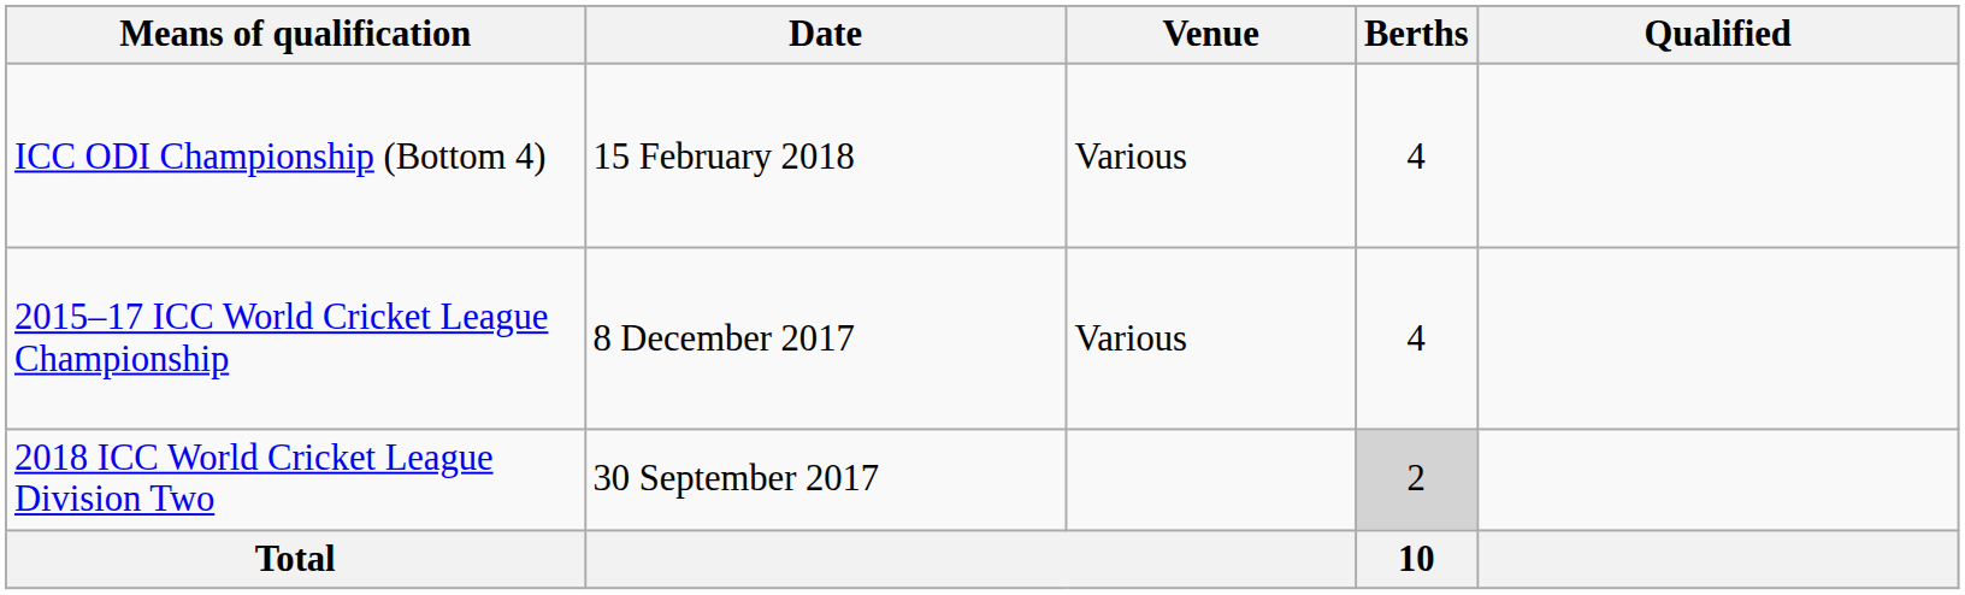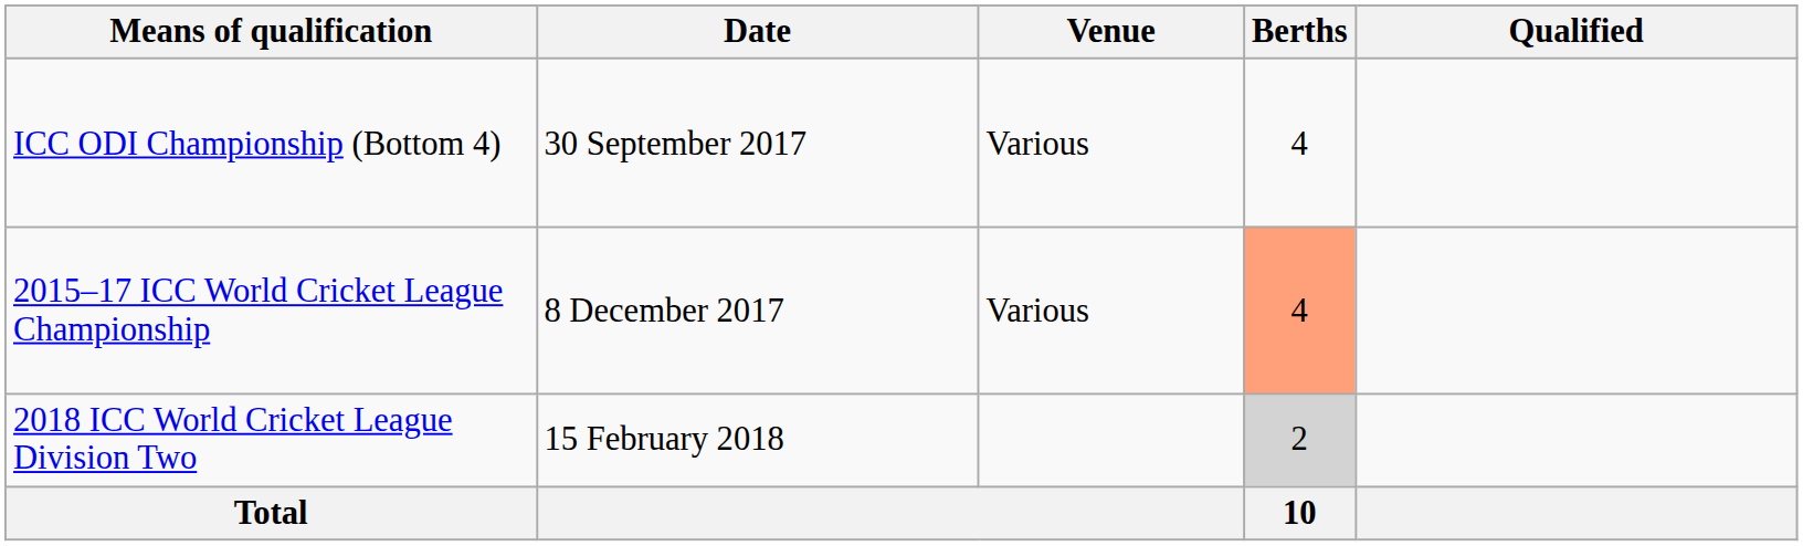ICC ODI Championship (Bottom 4) | Date: 15 February 2018 -> 30 September 2017
2015–17 ICC World Cricket League Championship | Berths: no background -> lightsalmon background
2018 ICC World Cricket League Division Two | Date: 30 September 2017 -> 15 February 2018
